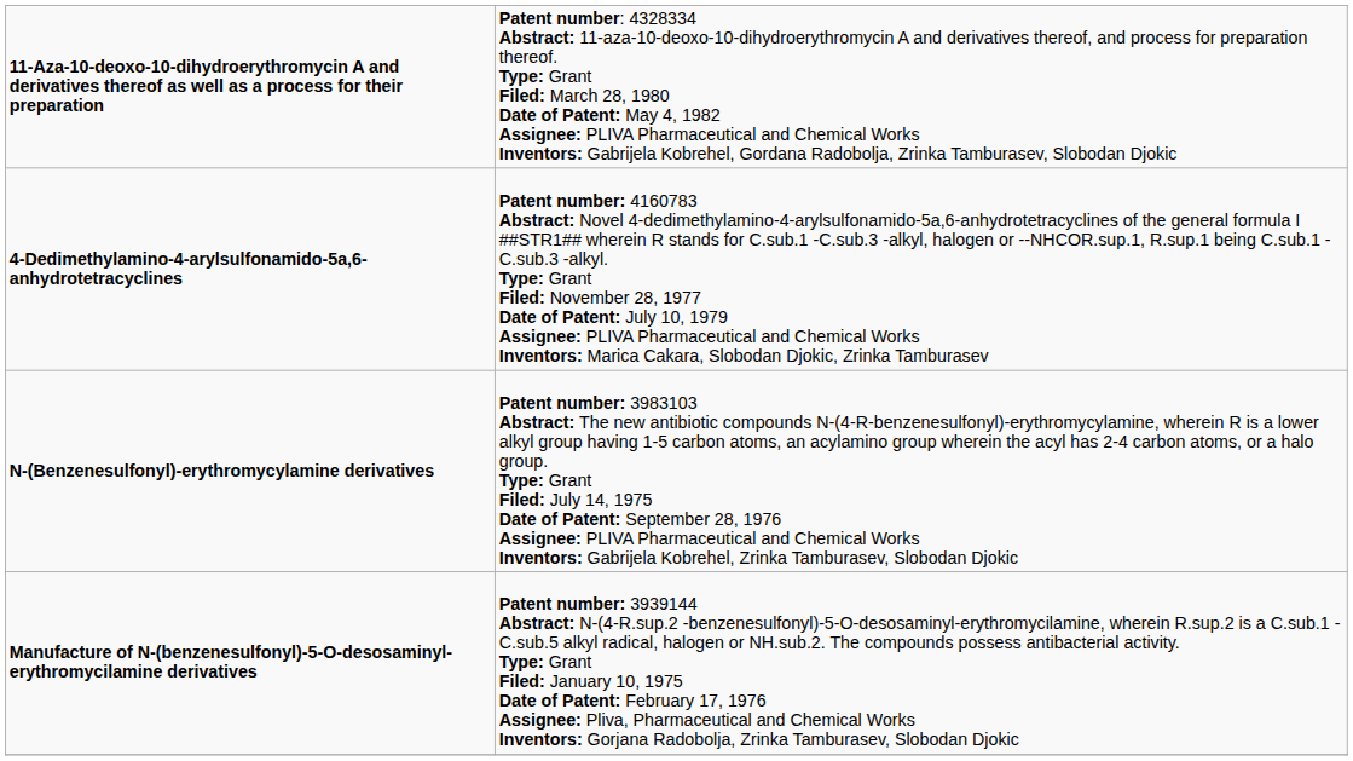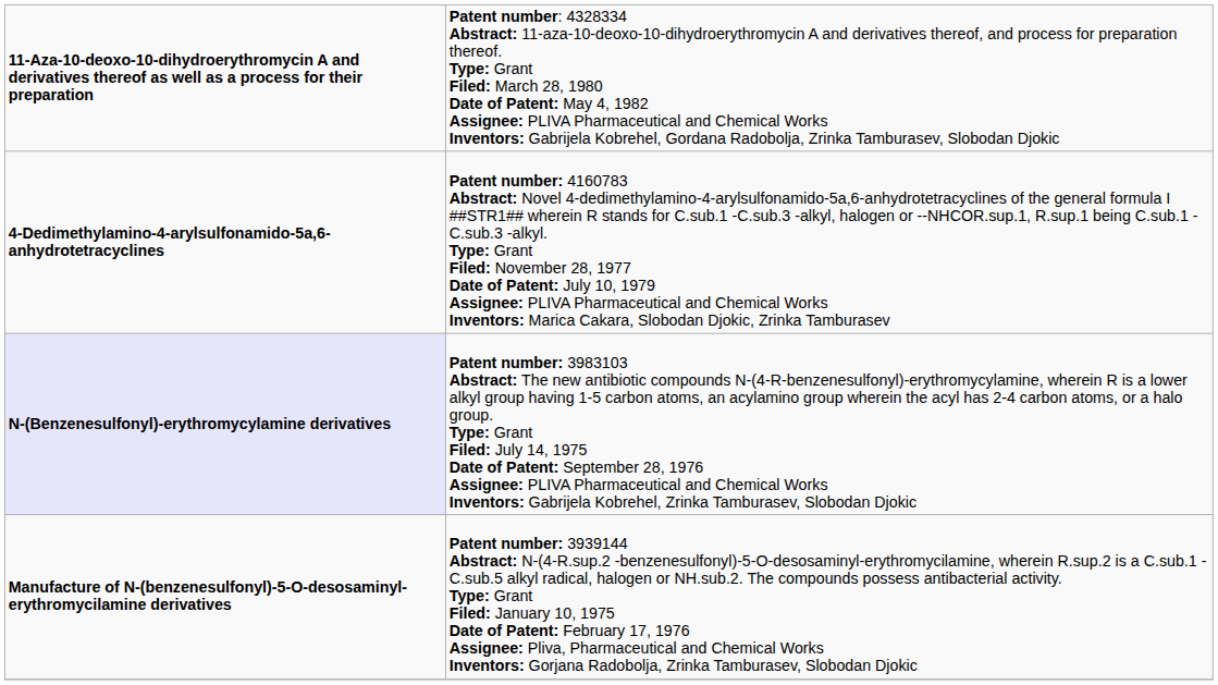N-(Benzenesulfonyl)-erythromycylamine derivatives | column 1: no background -> lavender background
